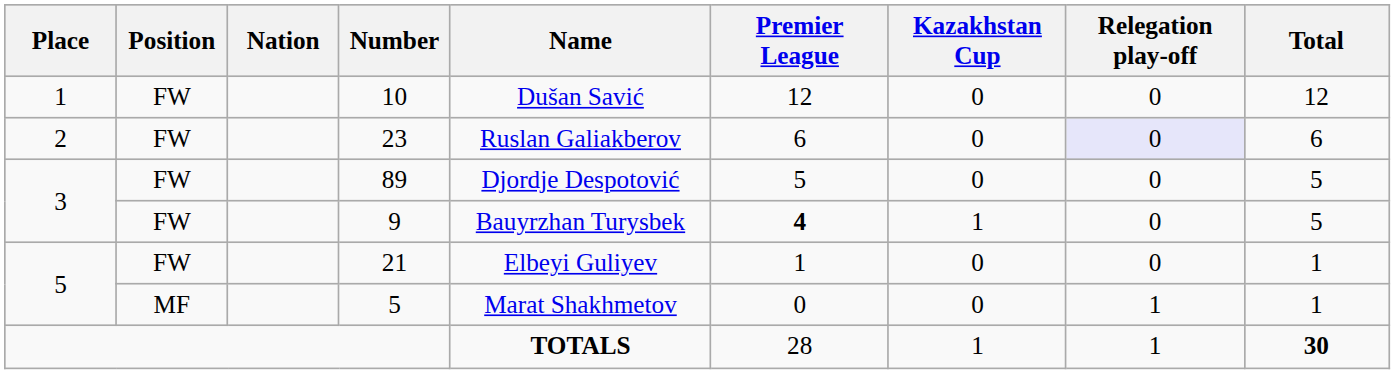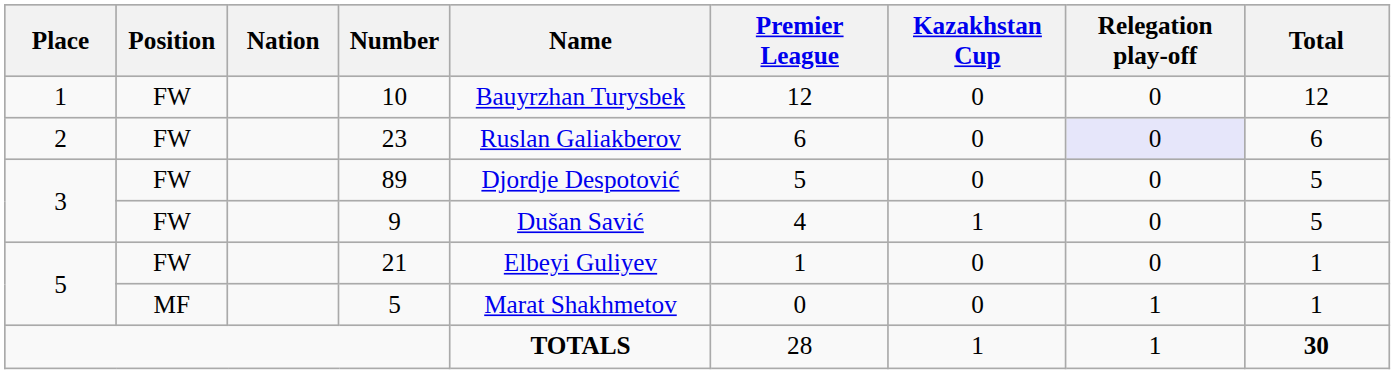10 | Name: Dušan Savić -> Bauyrzhan Turysbek
9 | Name: Bauyrzhan Turysbek -> Dušan Savić
9 | Premier League: bold -> normal
